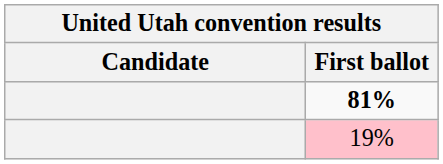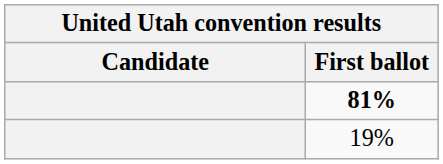19% | First ballot: pink background -> no background
